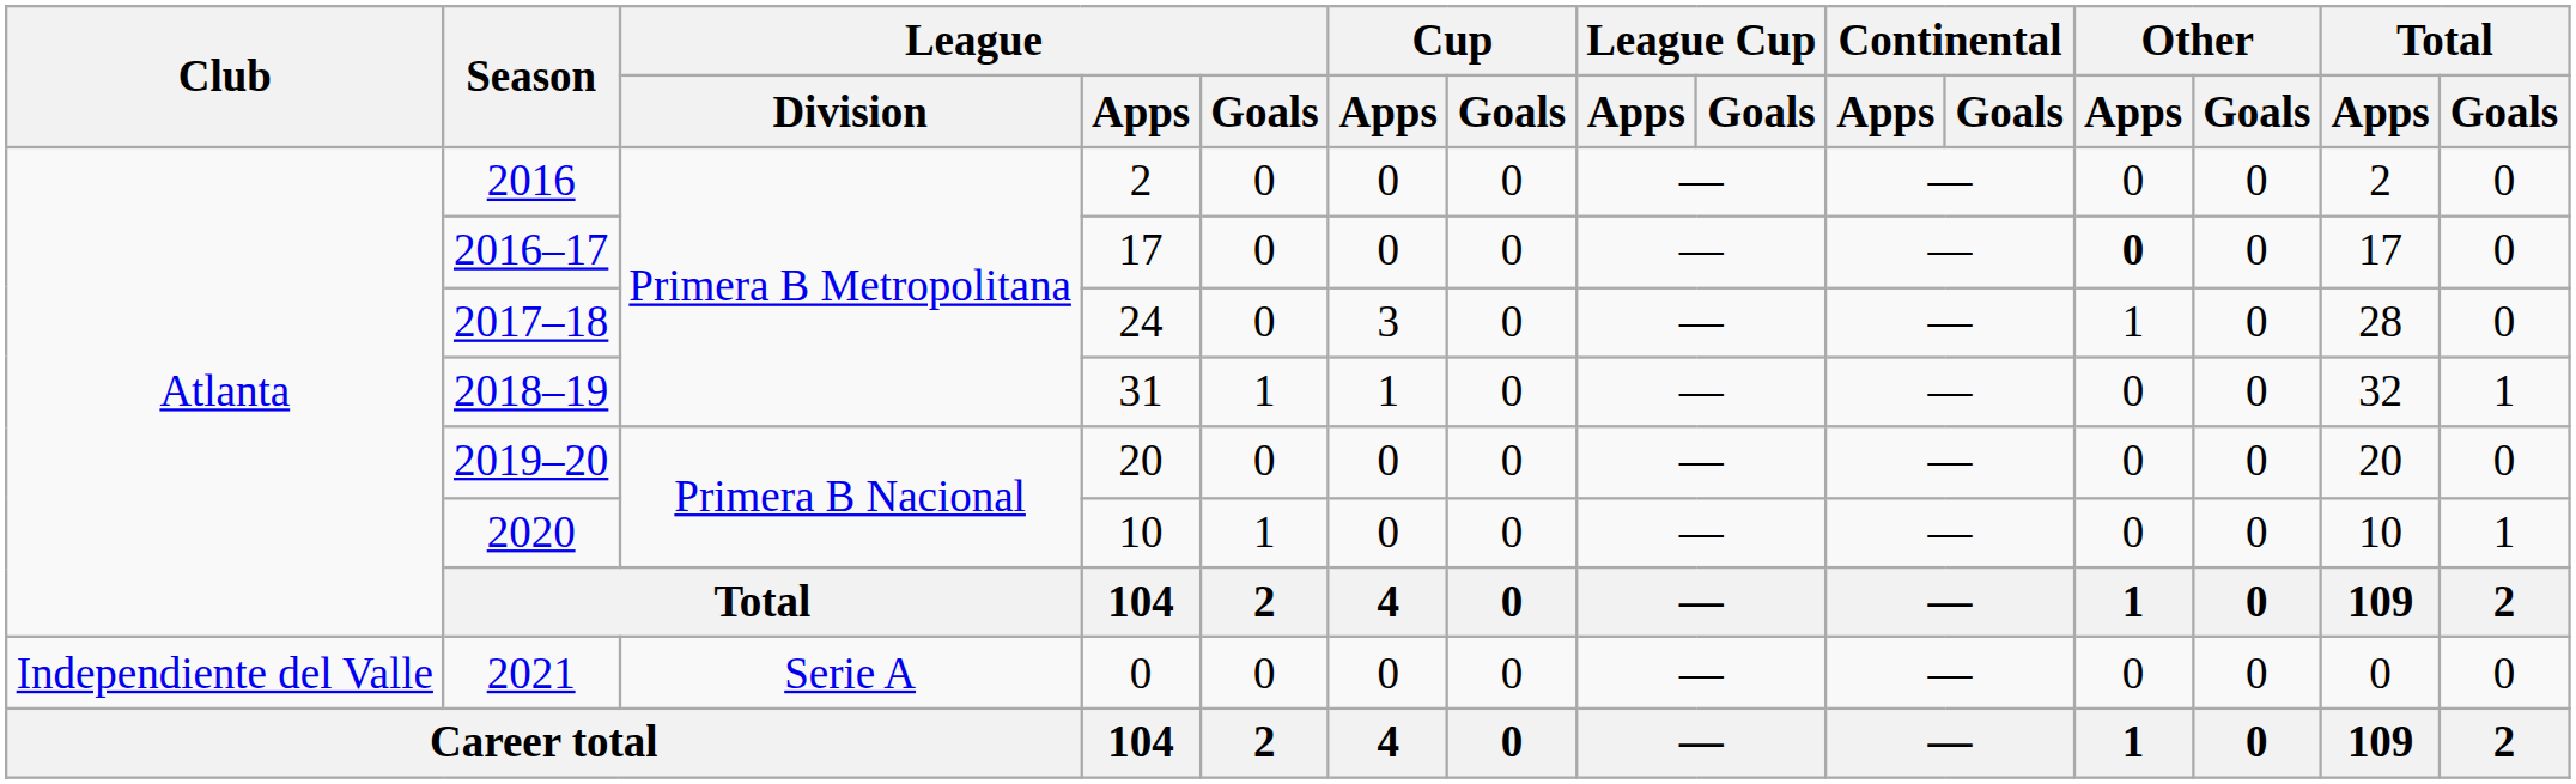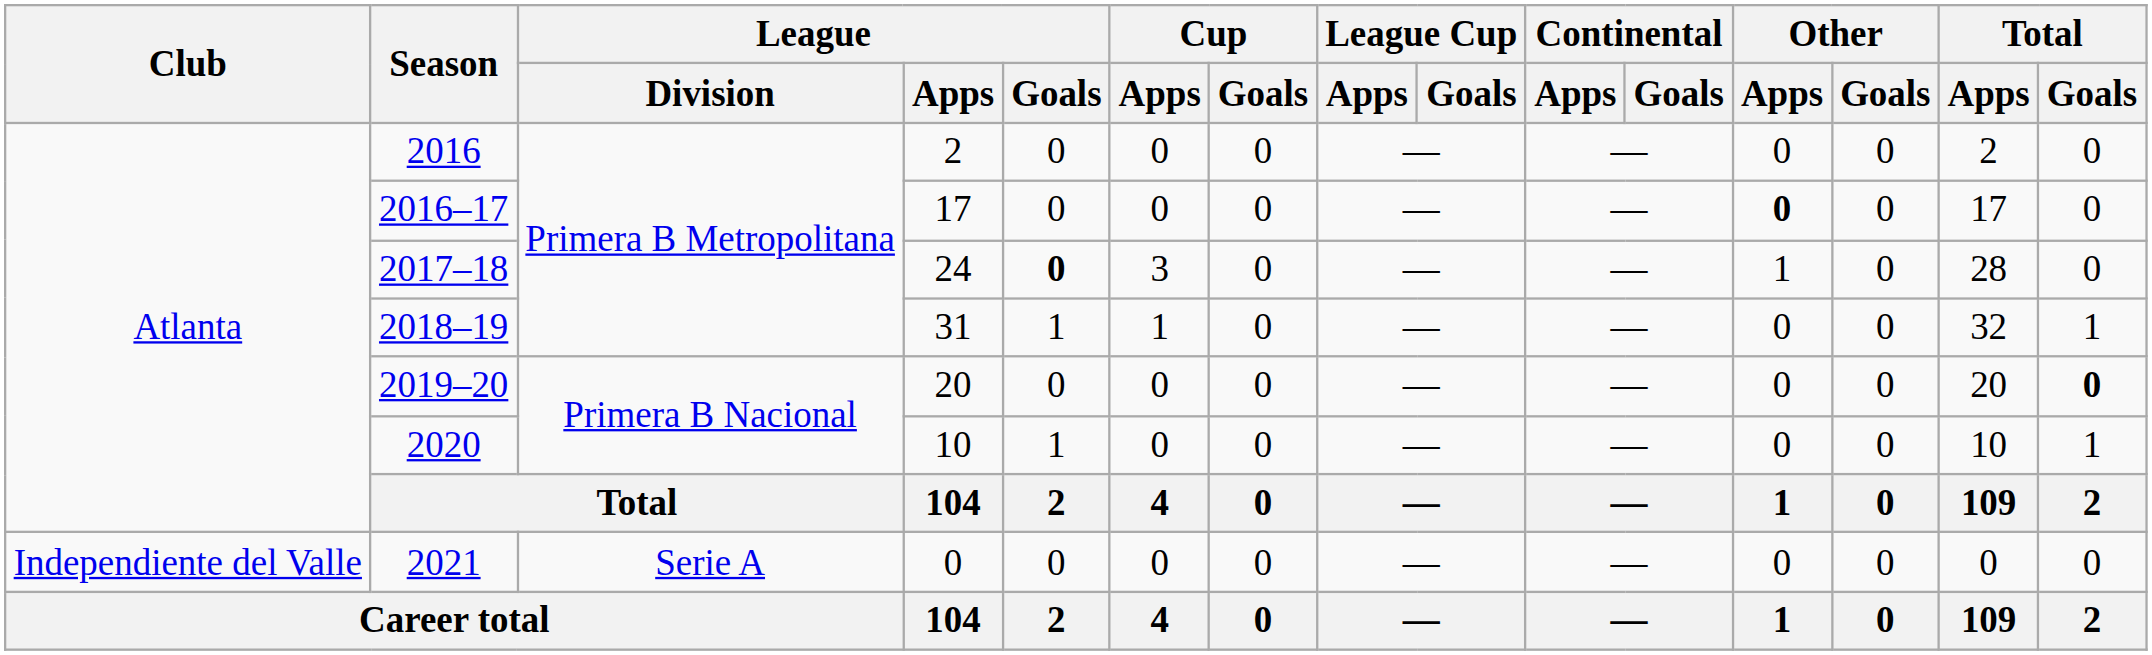2017–18 | League / Goals: normal -> bold
2019–20 | Total / Goals: normal -> bold
